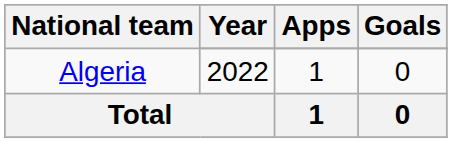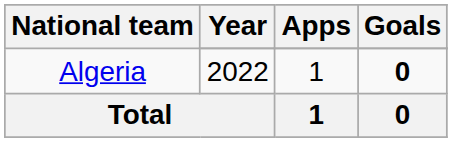2022 | Goals: normal -> bold
